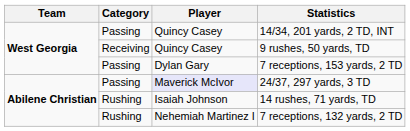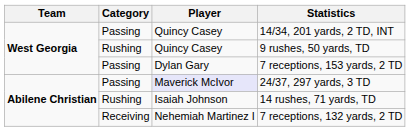9 rushes, 50 yards, TD | Category: Receiving -> Rushing
7 receptions, 132 yards, 2 TD | Category: Rushing -> Receiving
